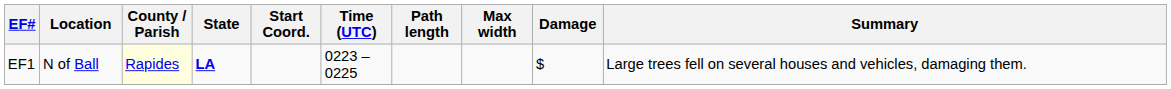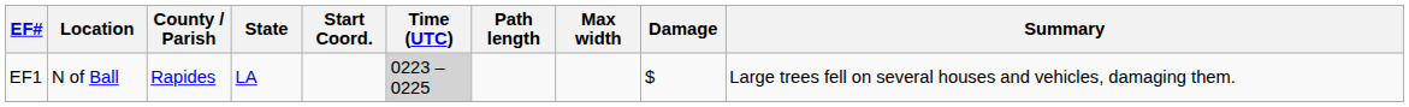EF1 | County / Parish: lightyellow background -> no background
EF1 | State: bold -> normal
EF1 | Time (UTC): no background -> lightgrey background
